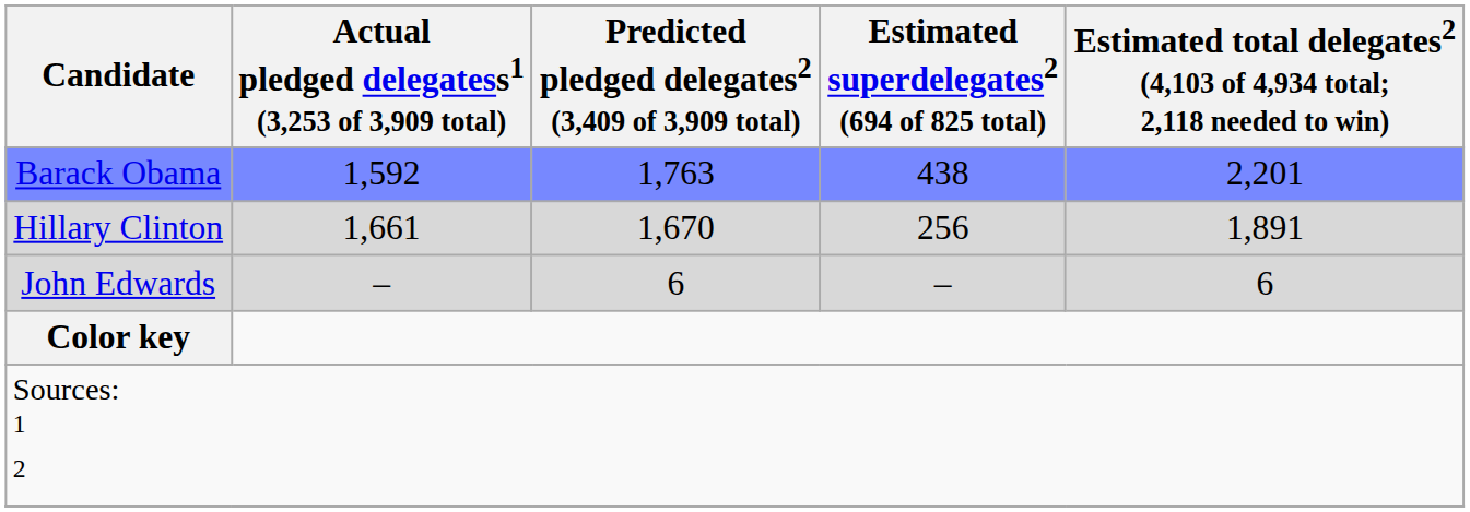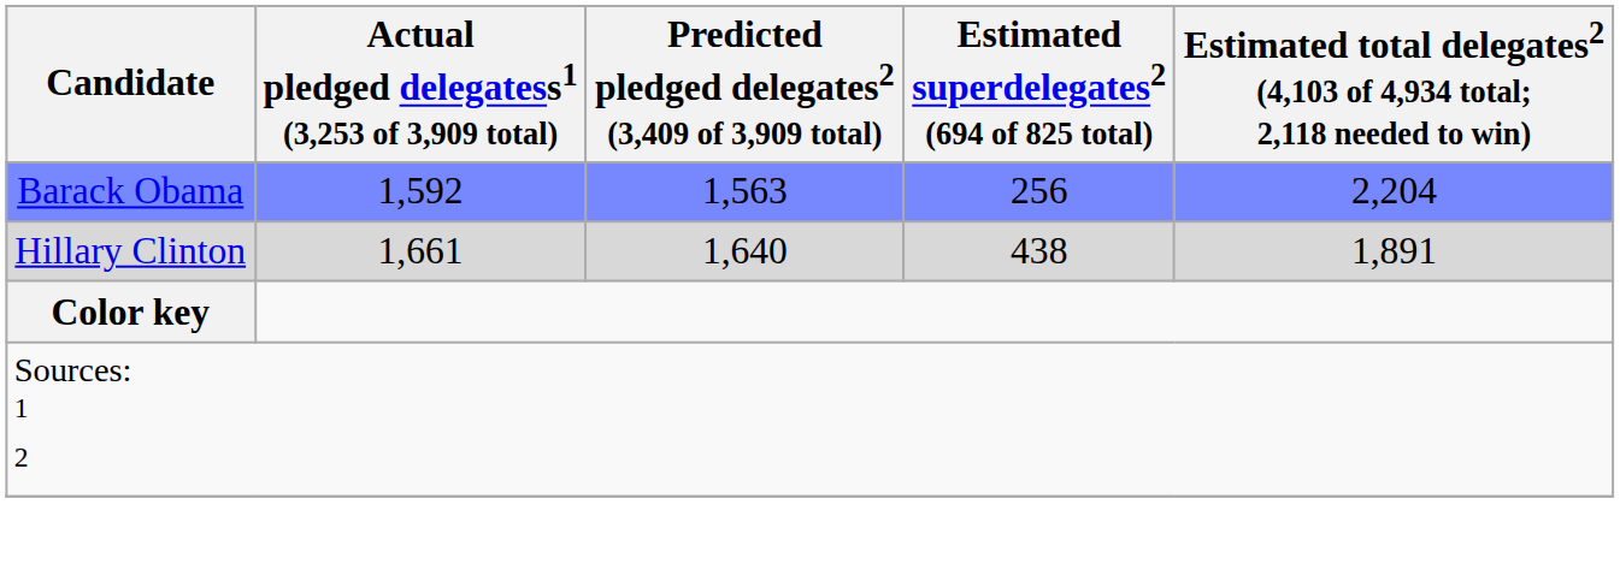Barack Obama | Predicted pledged delegates2 (3,409 of 3,909 total): 1,763 -> 1,563
Barack Obama | Estimated superdelegates2 (694 of 825 total): 438 -> 256
Barack Obama | column 5: 2,201 -> 2,204
Hillary Clinton | Predicted pledged delegates2 (3,409 of 3,909 total): 1,670 -> 1,640
Hillary Clinton | Estimated superdelegates2 (694 of 825 total): 256 -> 438
- row: John Edwards | – | 6 | – | 6
